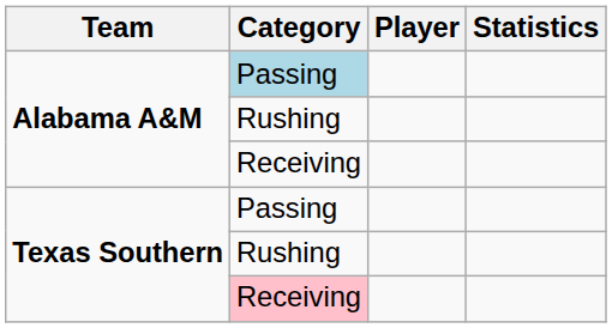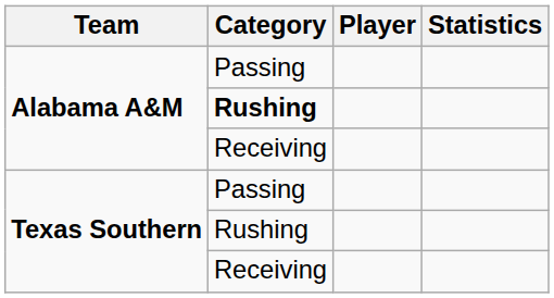Alabama A&M / Passing | Category: lightblue background -> no background
Alabama A&M / Rushing | Category: normal -> bold
Texas Southern / Receiving | Category: pink background -> no background
